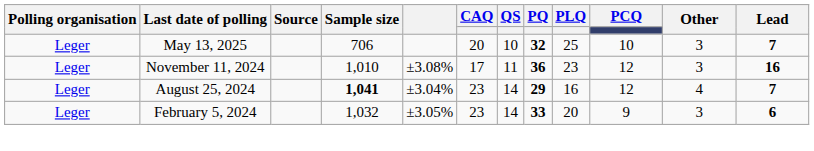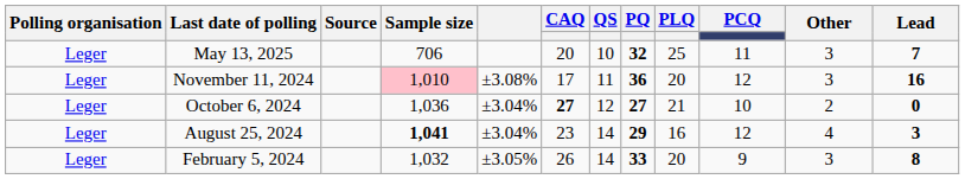May 13, 2025 | PCQ: 10 -> 11
November 11, 2024 | Sample size: no background -> pink background
November 11, 2024 | PLQ: 23 -> 20
+ row: Leger | October 6, 2024 | 1,036 | ±3.04% | 27 | 12 | 27 | 21 | 10 | 2 | 0
August 25, 2024 | Lead: 7 -> 3
February 5, 2024 | CAQ: 23 -> 26
February 5, 2024 | Lead: 6 -> 8
